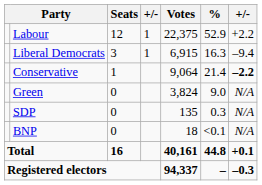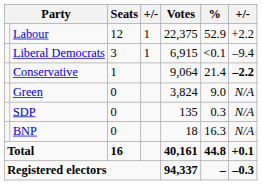Liberal Democrats | %: 16.3 -> <0.1
BNP | %: <0.1 -> 16.3
